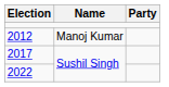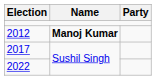2012 | Name: normal -> bold
